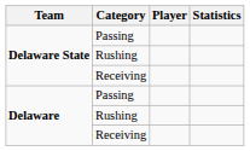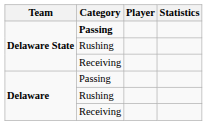Delaware State / Passing | Category: normal -> bold
